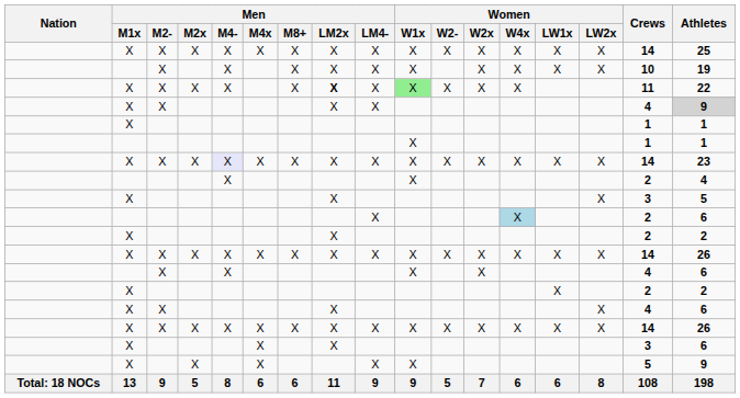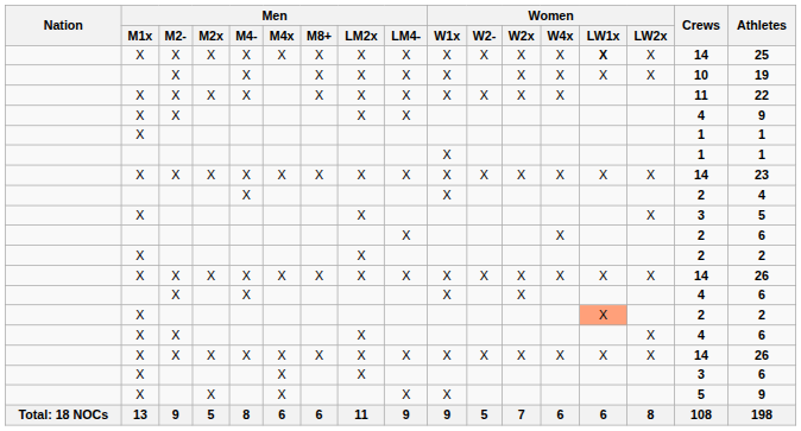row 3 | Women / LW1x: normal -> bold
row 5 | Men / LM2x: bold -> normal
row 5 | Women / W1x: lightgreen background -> no background
row 6 | Athletes: lightgrey background -> no background
row 9 | Men / M4-: lavender background -> no background
row 12 | Women / W4x: lightblue background -> no background
row 16 | Women / LW1x: no background -> lightsalmon background
